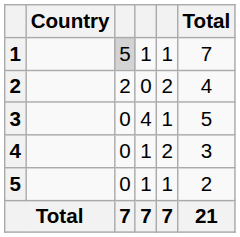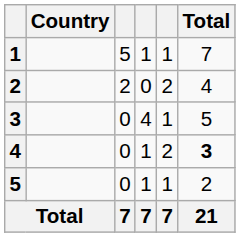row 2 | column 3: lightgrey background -> no background
row 5 | Total: normal -> bold
